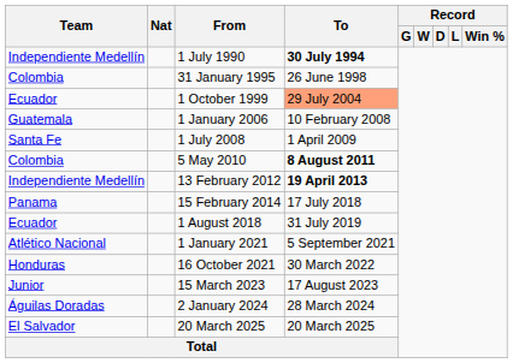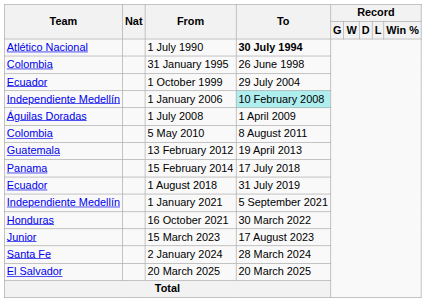1 July 1990 | Team: Independiente Medellín -> Atlético Nacional
1 October 1999 | To: lightsalmon background -> no background
1 January 2006 | Team: Guatemala -> Independiente Medellín
1 January 2006 | To: no background -> paleturquoise background
1 July 2008 | Team: Santa Fe -> Águilas Doradas
5 May 2010 | To: bold -> normal
13 February 2012 | Team: Independiente Medellín -> Guatemala
13 February 2012 | To: bold -> normal
1 January 2021 | Team: Atlético Nacional -> Independiente Medellín
2 January 2024 | Team: Águilas Doradas -> Santa Fe
